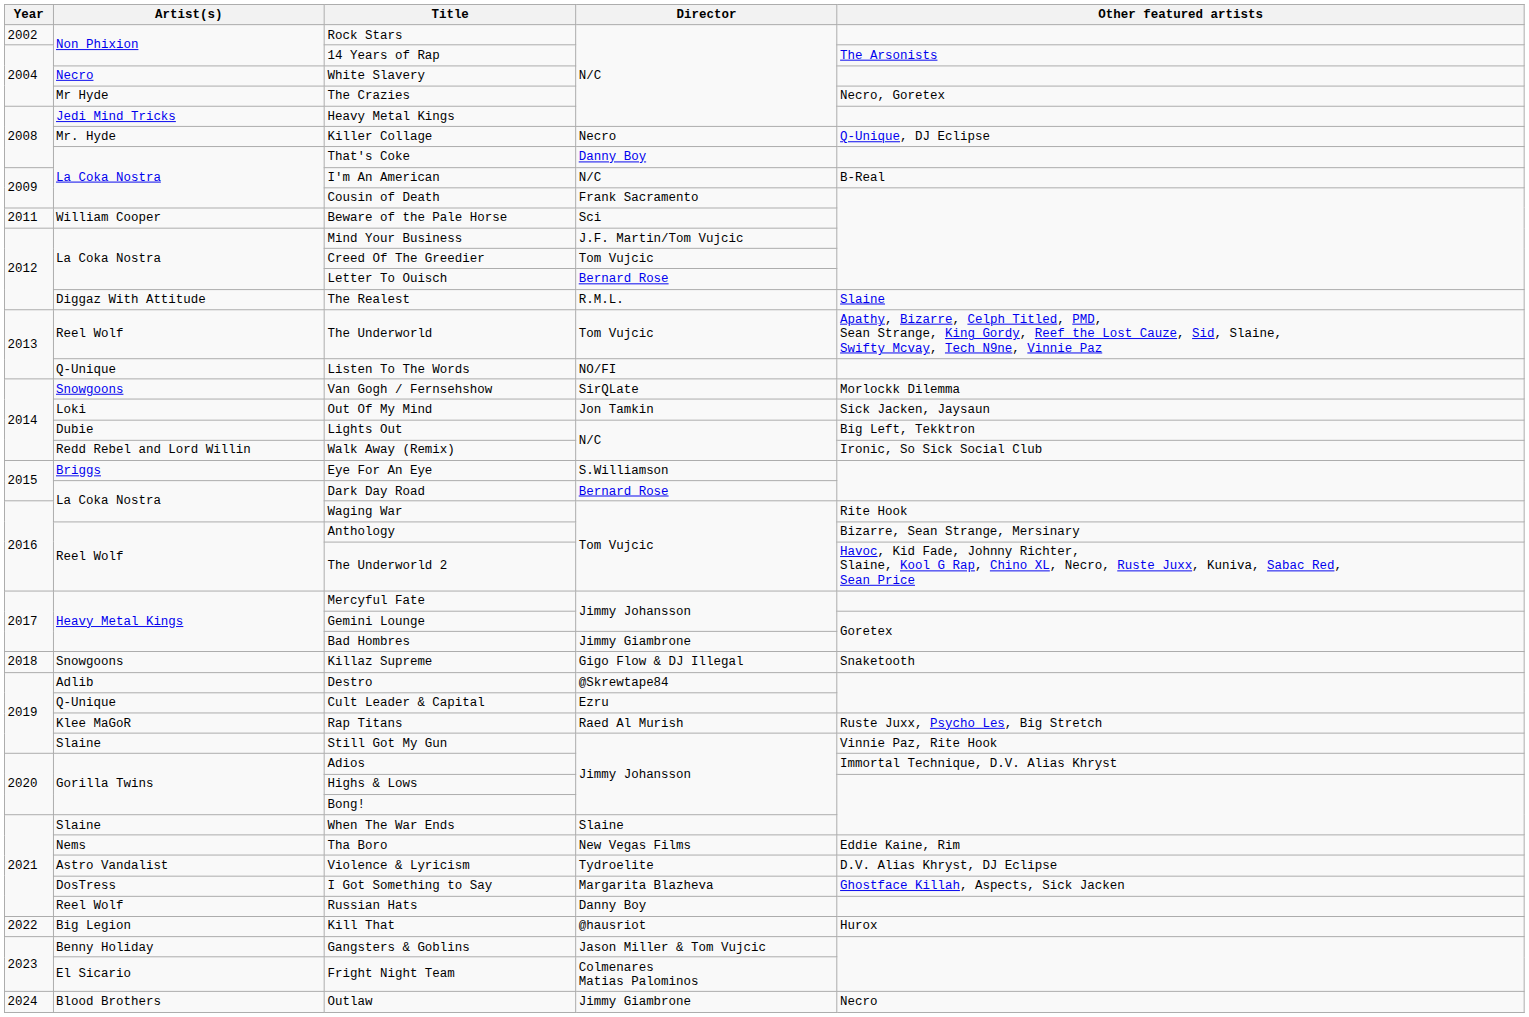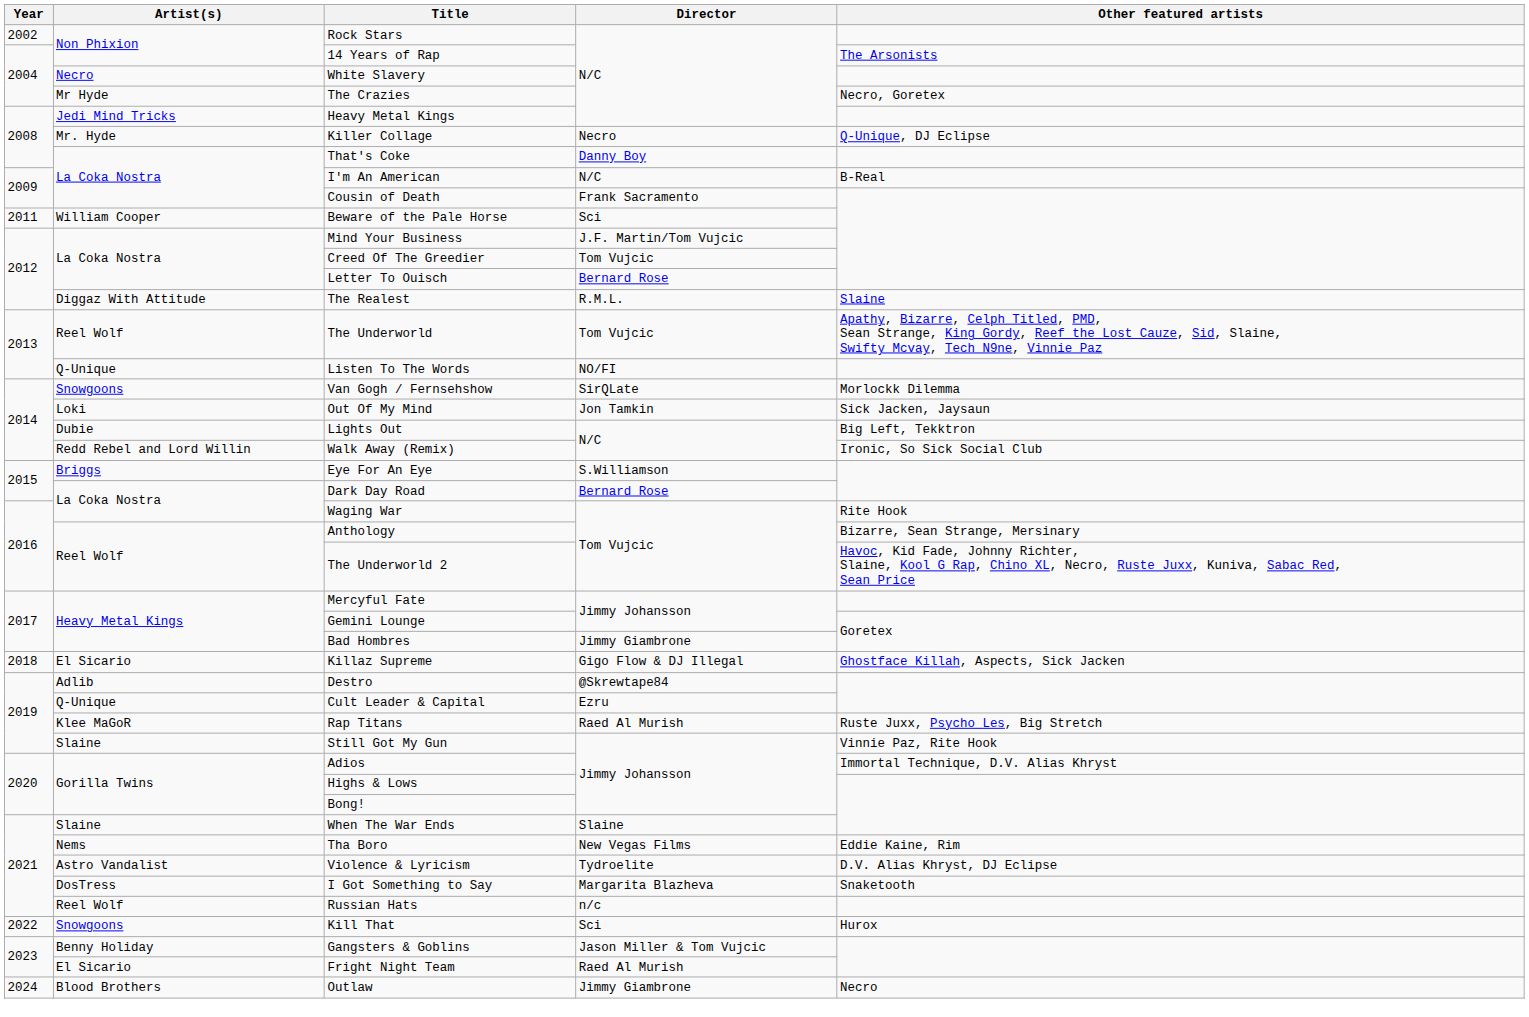Killaz Supreme | Artist(s): Snowgoons -> El Sicario
Killaz Supreme | Other featured artists: Snaketooth -> Ghostface Killah, Aspects, Sick Jacken
I Got Something to Say | Other featured artists: Ghostface Killah, Aspects, Sick Jacken -> Snaketooth
Russian Hats | Director: Danny Boy -> n/c
Kill That | Artist(s): Big Legion -> Snowgoons
Kill That | Director: @hausriot -> Sci
Fright Night Team | Director: Colmenares Matias Palominos -> Raed Al Murish
